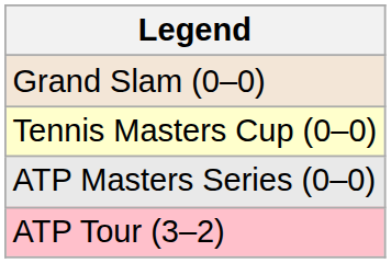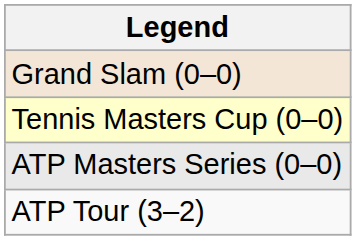row 5 | column 1: pink background -> no background
